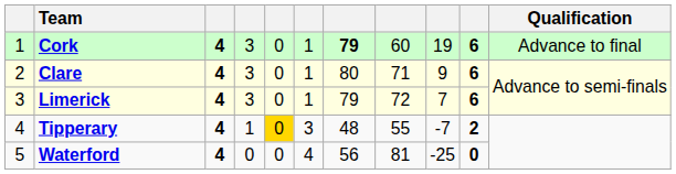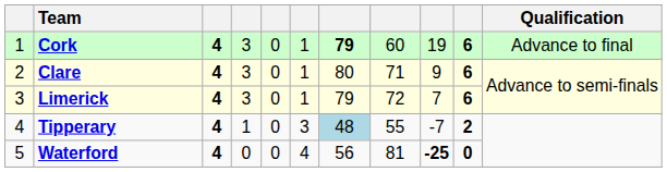Tipperary | column 5: gold background -> no background
Tipperary | column 7: no background -> lightblue background
Waterford | column 9: normal -> bold
